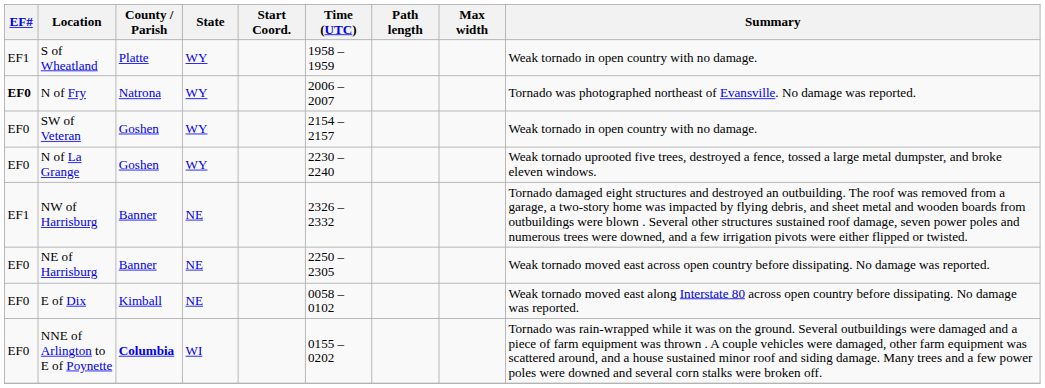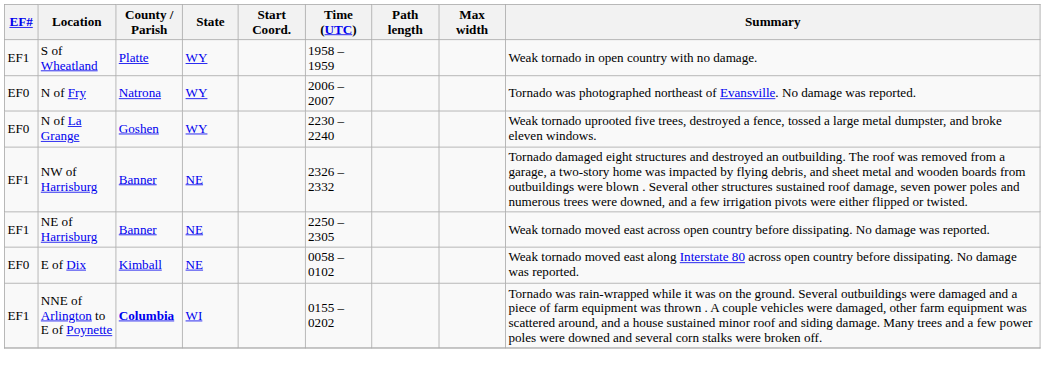N of Fry | EF#: bold -> normal
- row: EF0 | SW of Veteran | Goshen | WY | 2154 – 2157 | Weak tornado in open country with no damage.
NE of Harrisburg | EF#: EF0 -> EF1
NNE of Arlington to E of Poynette | EF#: EF0 -> EF1
